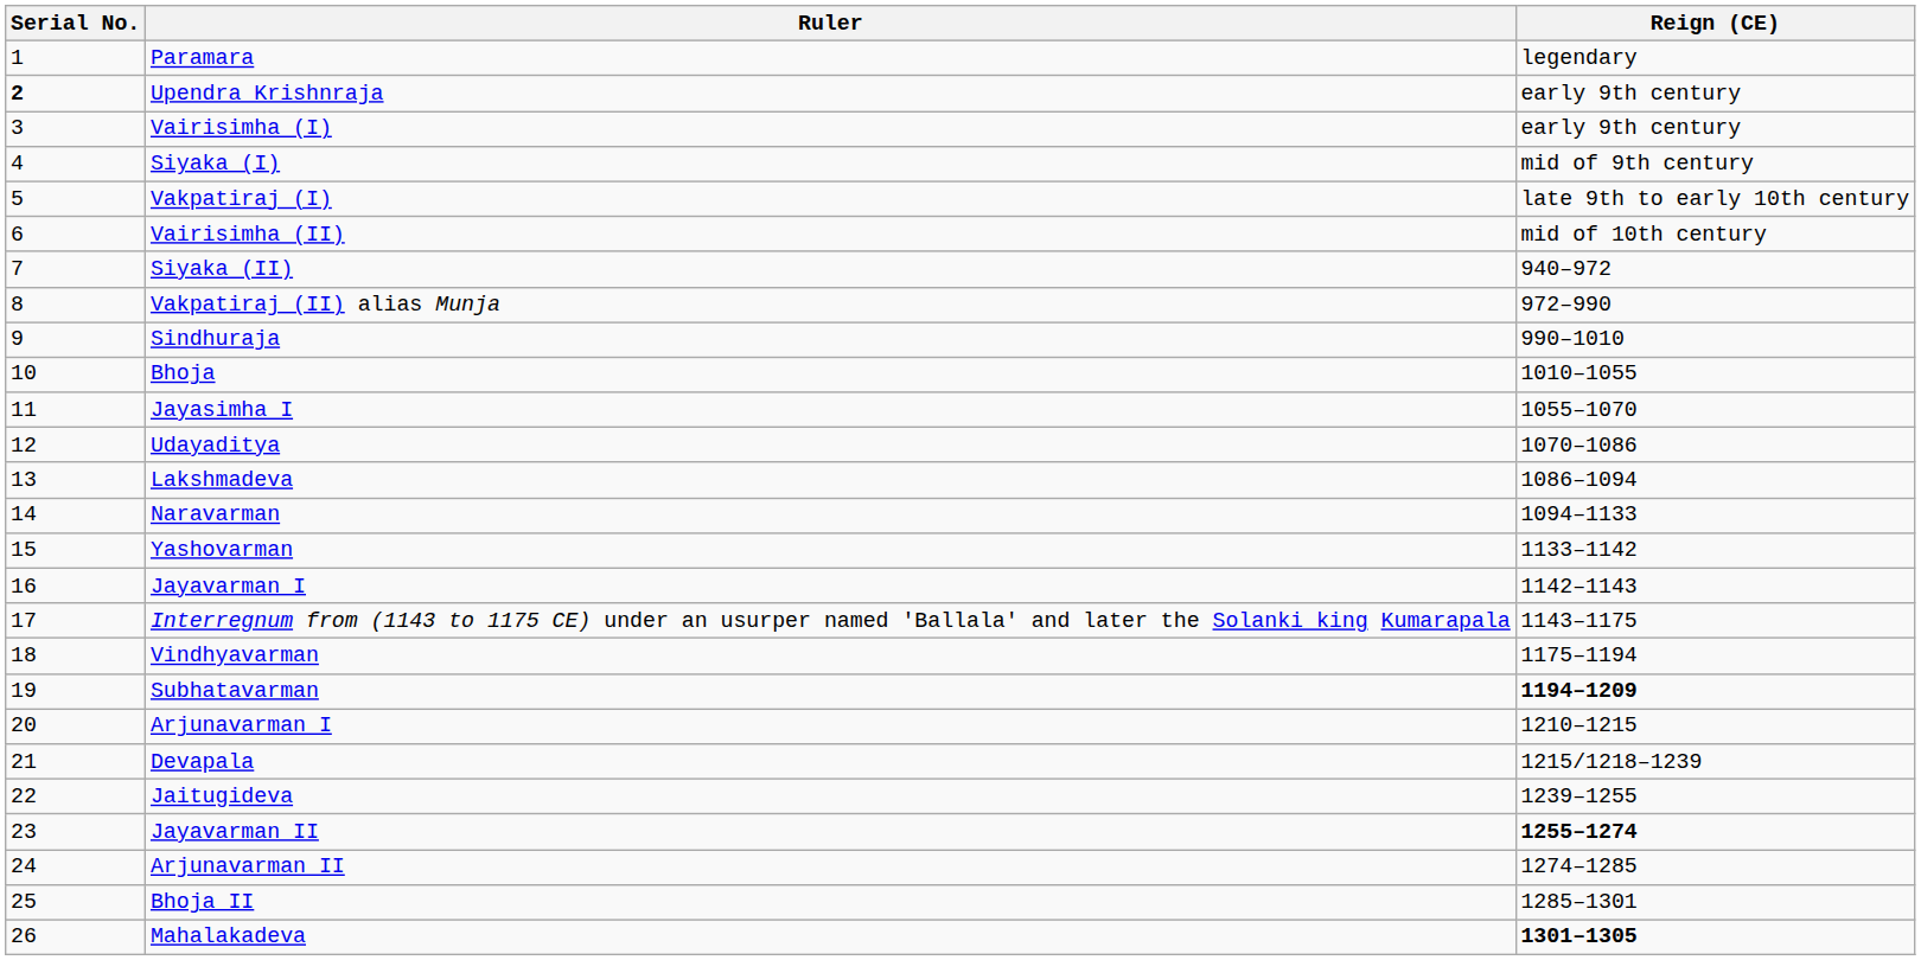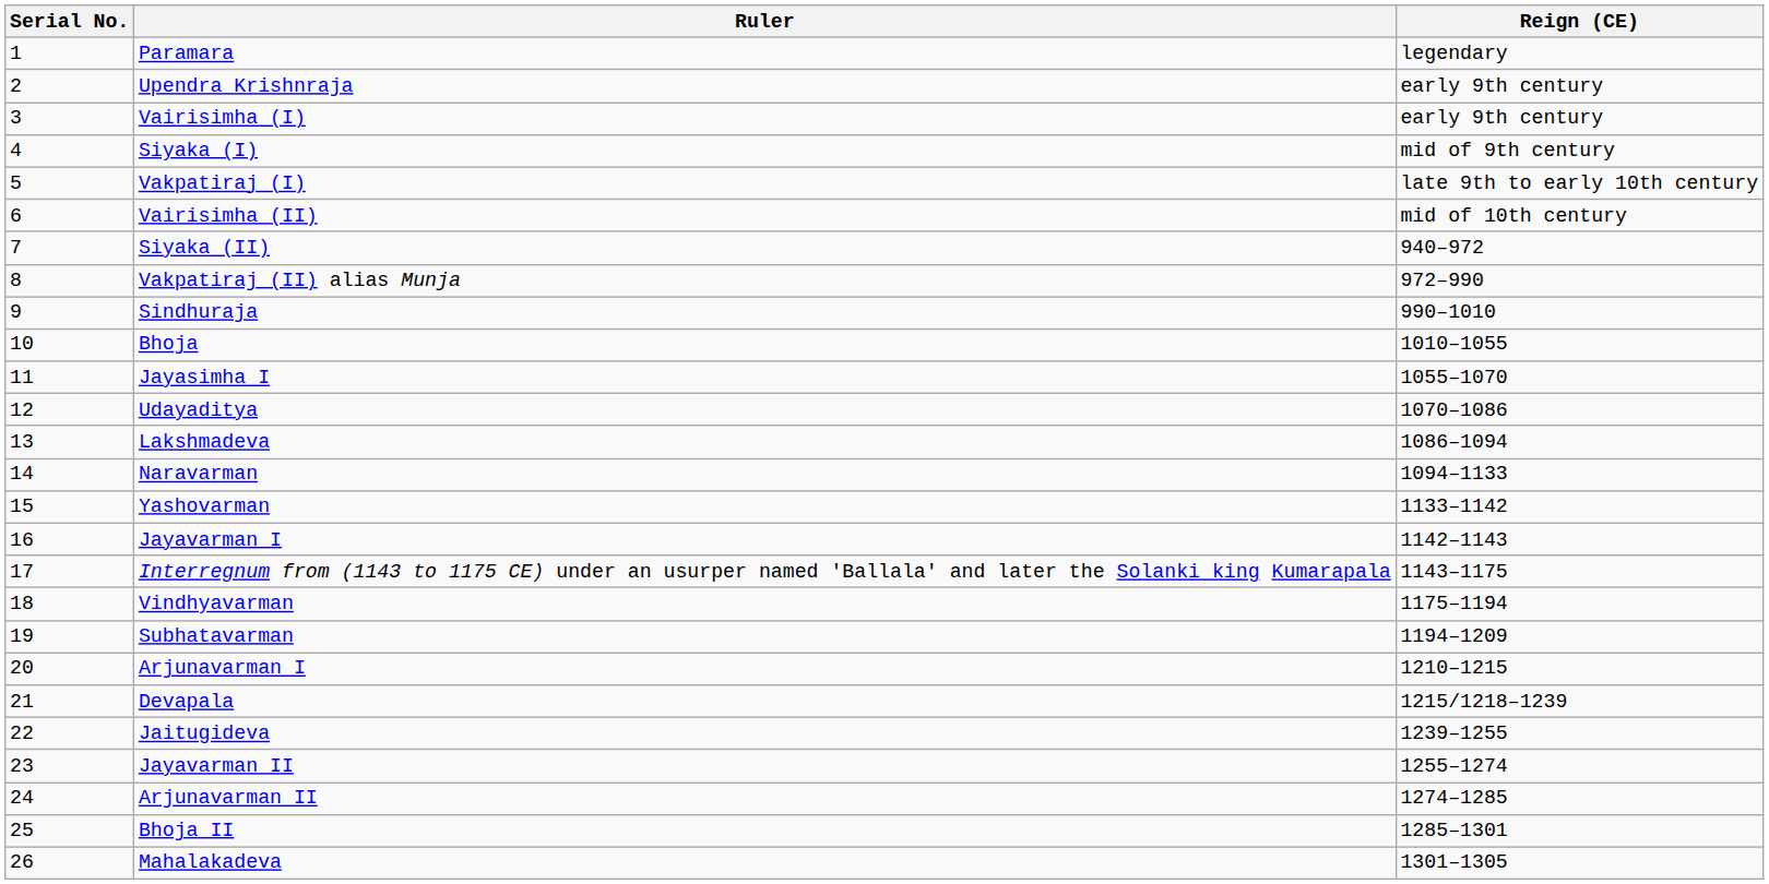Upendra Krishnraja | Serial No.: bold -> normal
Subhatavarman | Reign (CE): bold -> normal
Jayavarman II | Reign (CE): bold -> normal
Mahalakadeva | Reign (CE): bold -> normal
